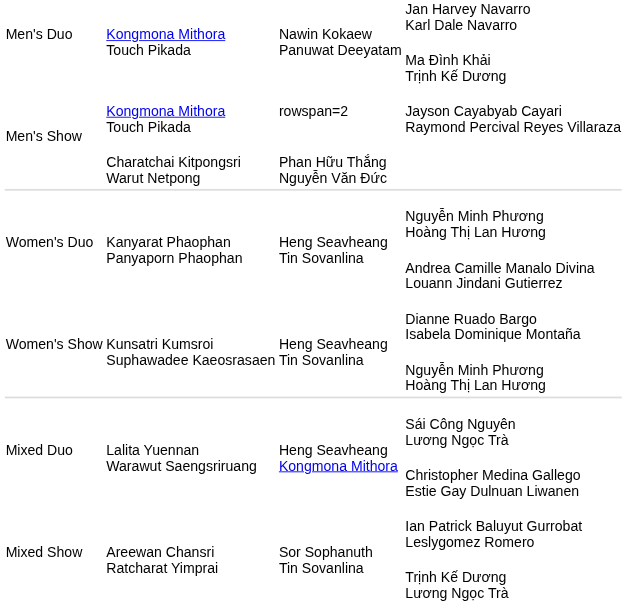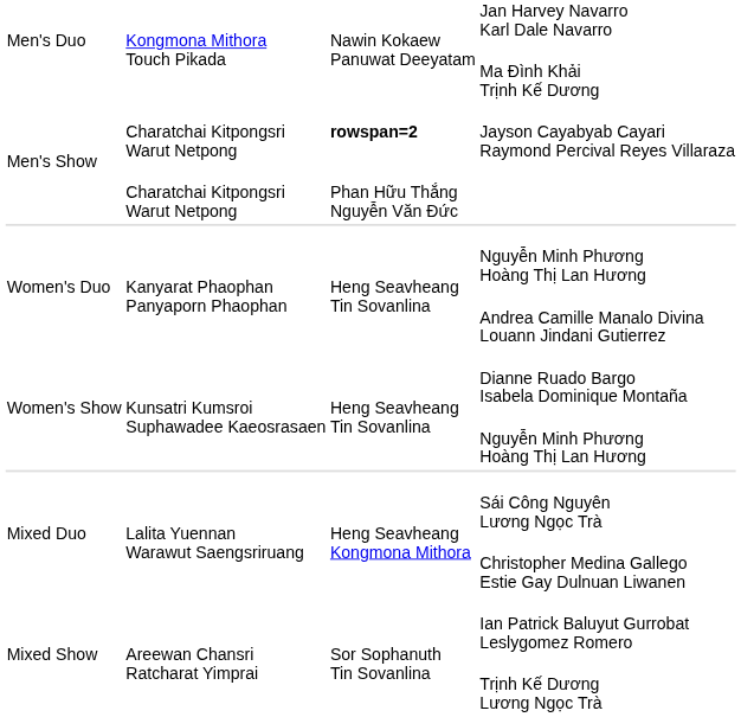Jayson Cayabyab Cayari Raymond Percival Reyes Villaraza | column 2: Kongmona Mithora Touch Pikada -> Charatchai Kitpongsri Warut Netpong
Jayson Cayabyab Cayari Raymond Percival Reyes Villaraza | column 3: normal -> bold
